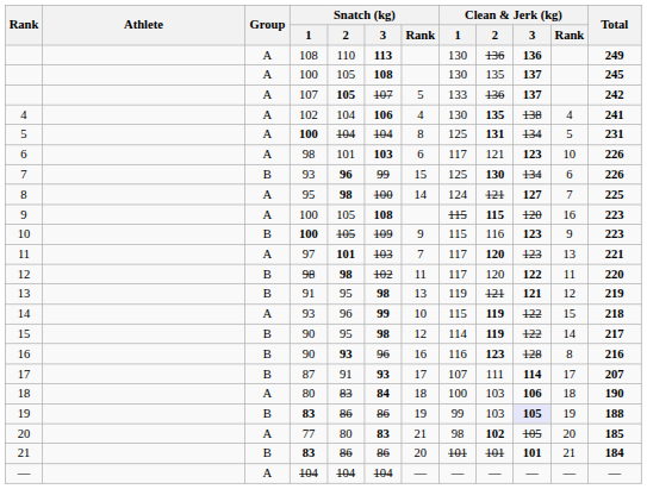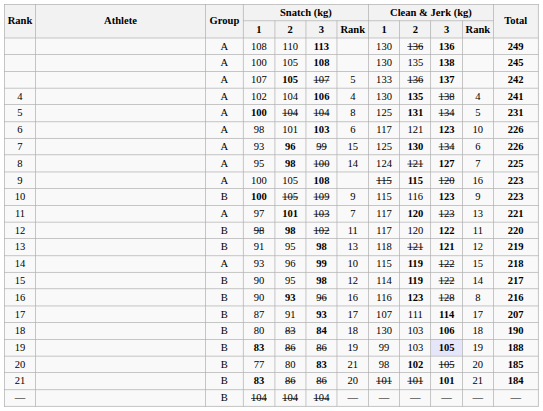row 4 | Clean & Jerk (kg) / 3: 137 -> 138
row 9 | Group: B -> A
row 15 | Clean & Jerk (kg) / 1: 119 -> 118
row 20 | Group: A -> B
row 20 | Clean & Jerk (kg) / 1: 100 -> 130
row 22 | Group: A -> B
row 24 | Group: A -> B
